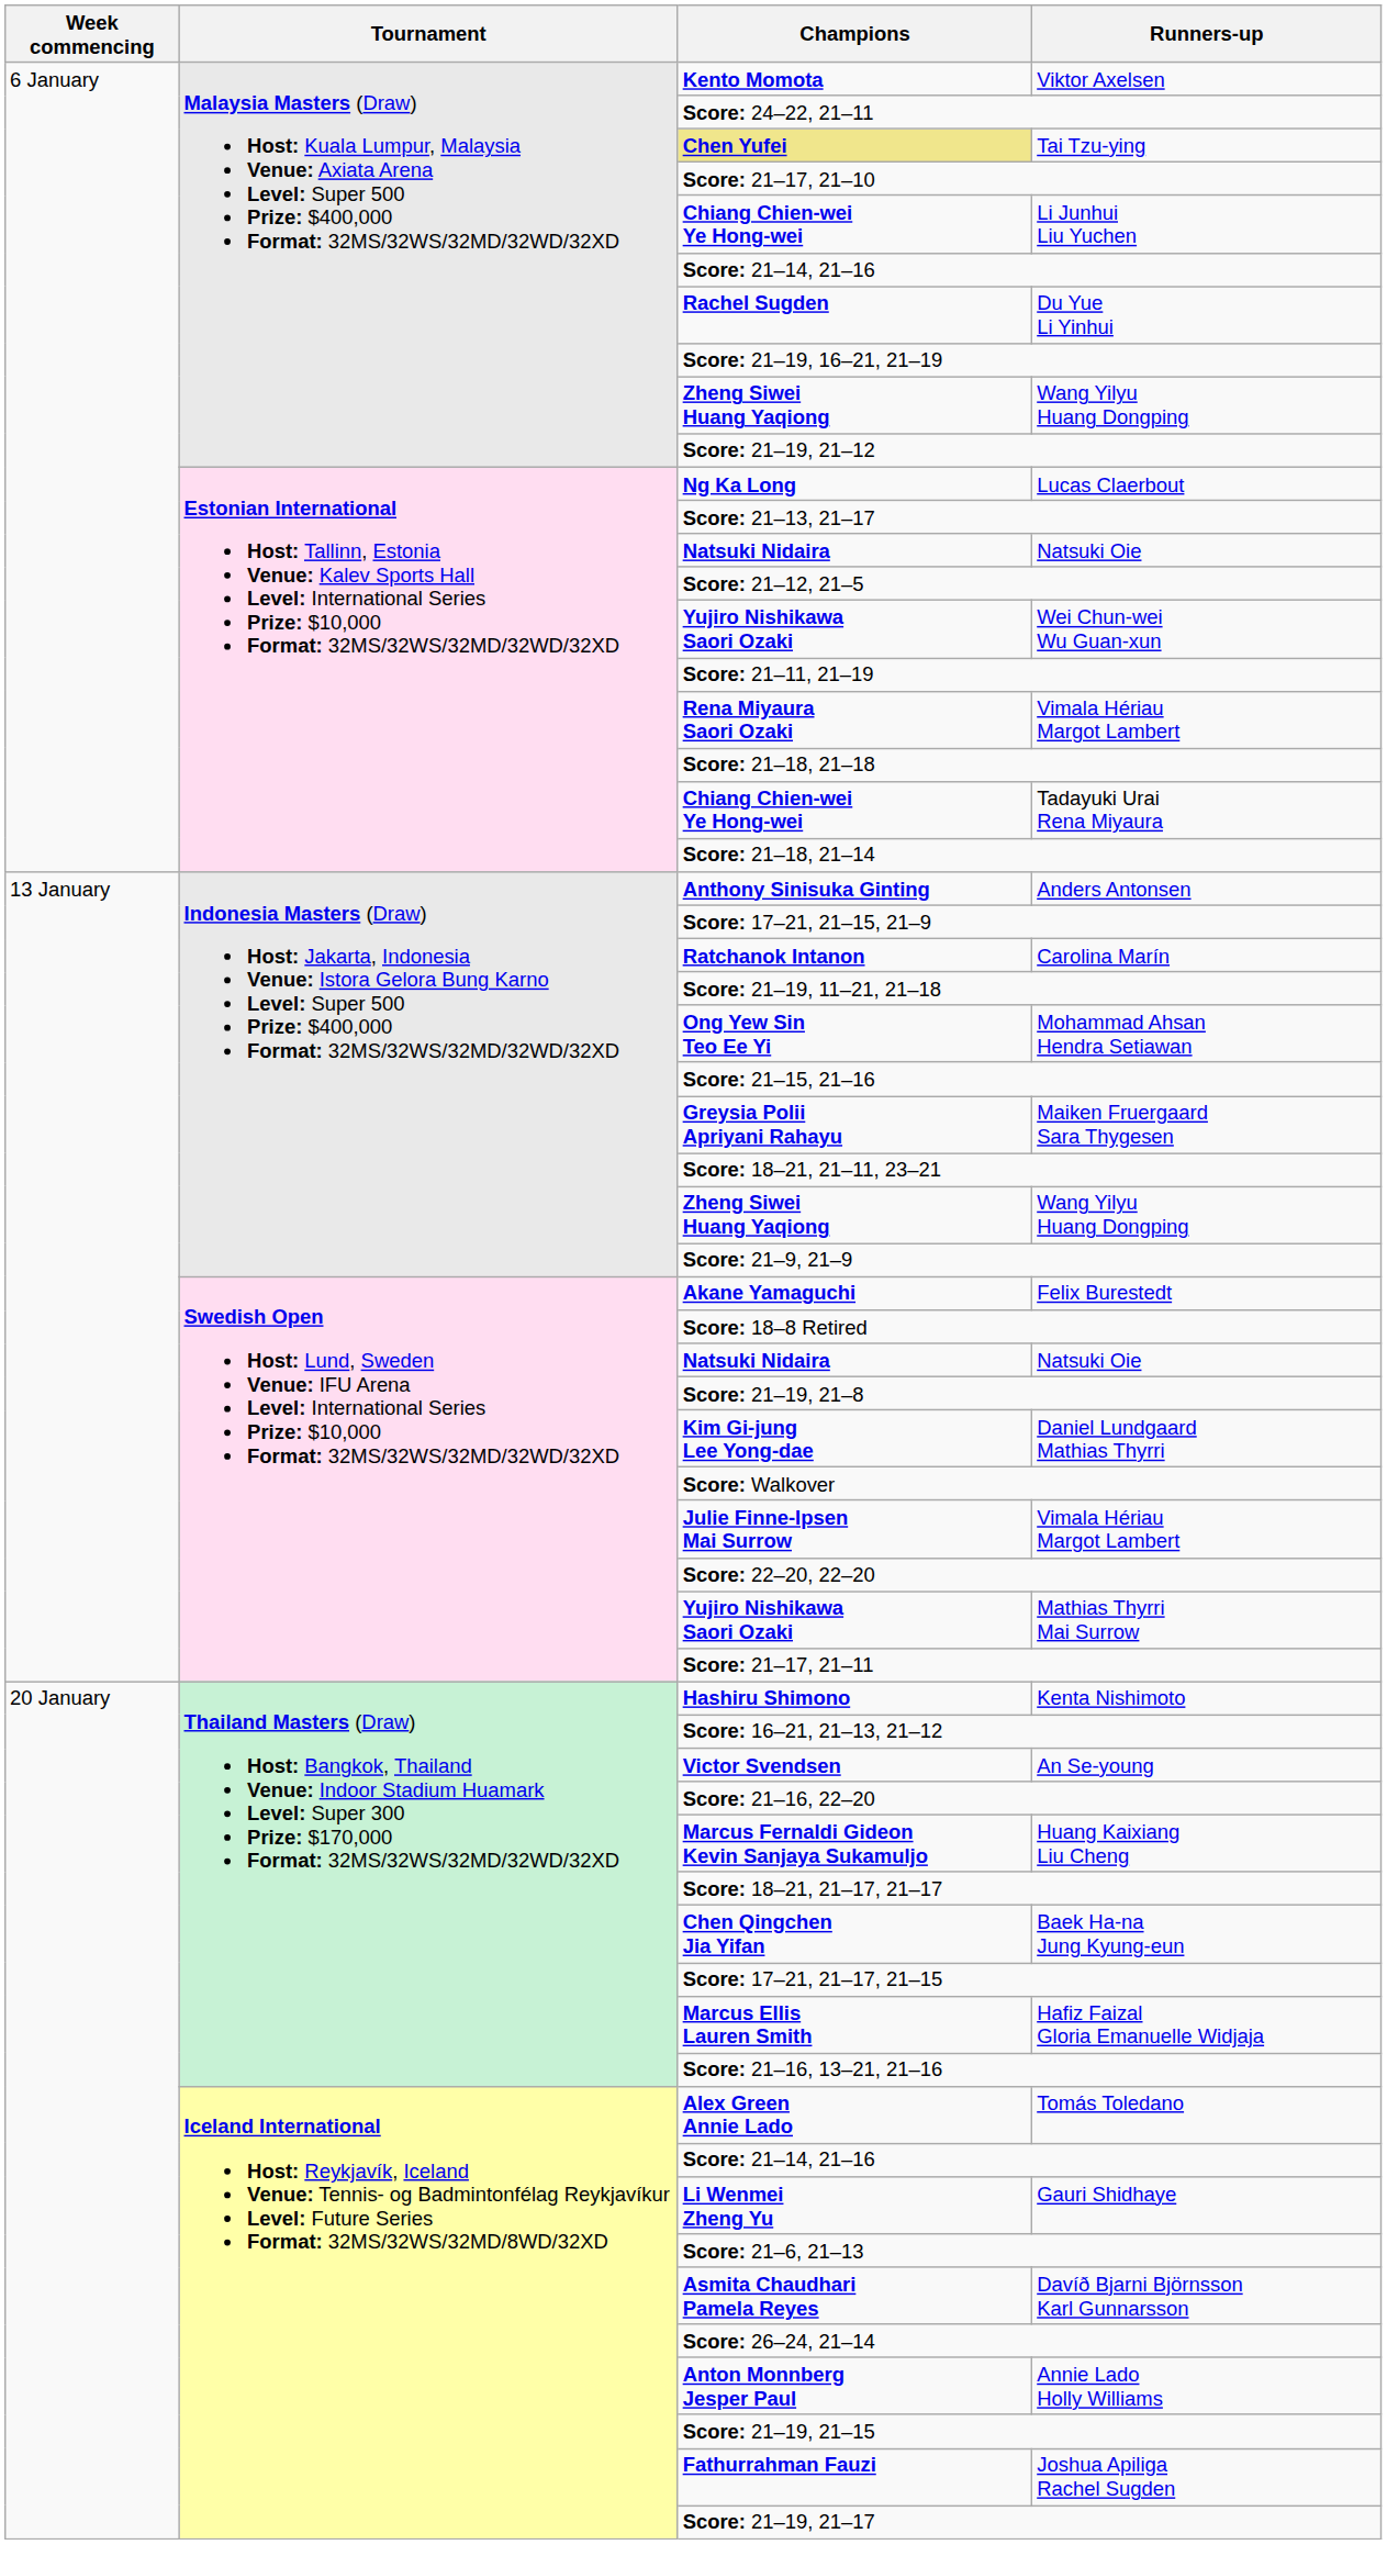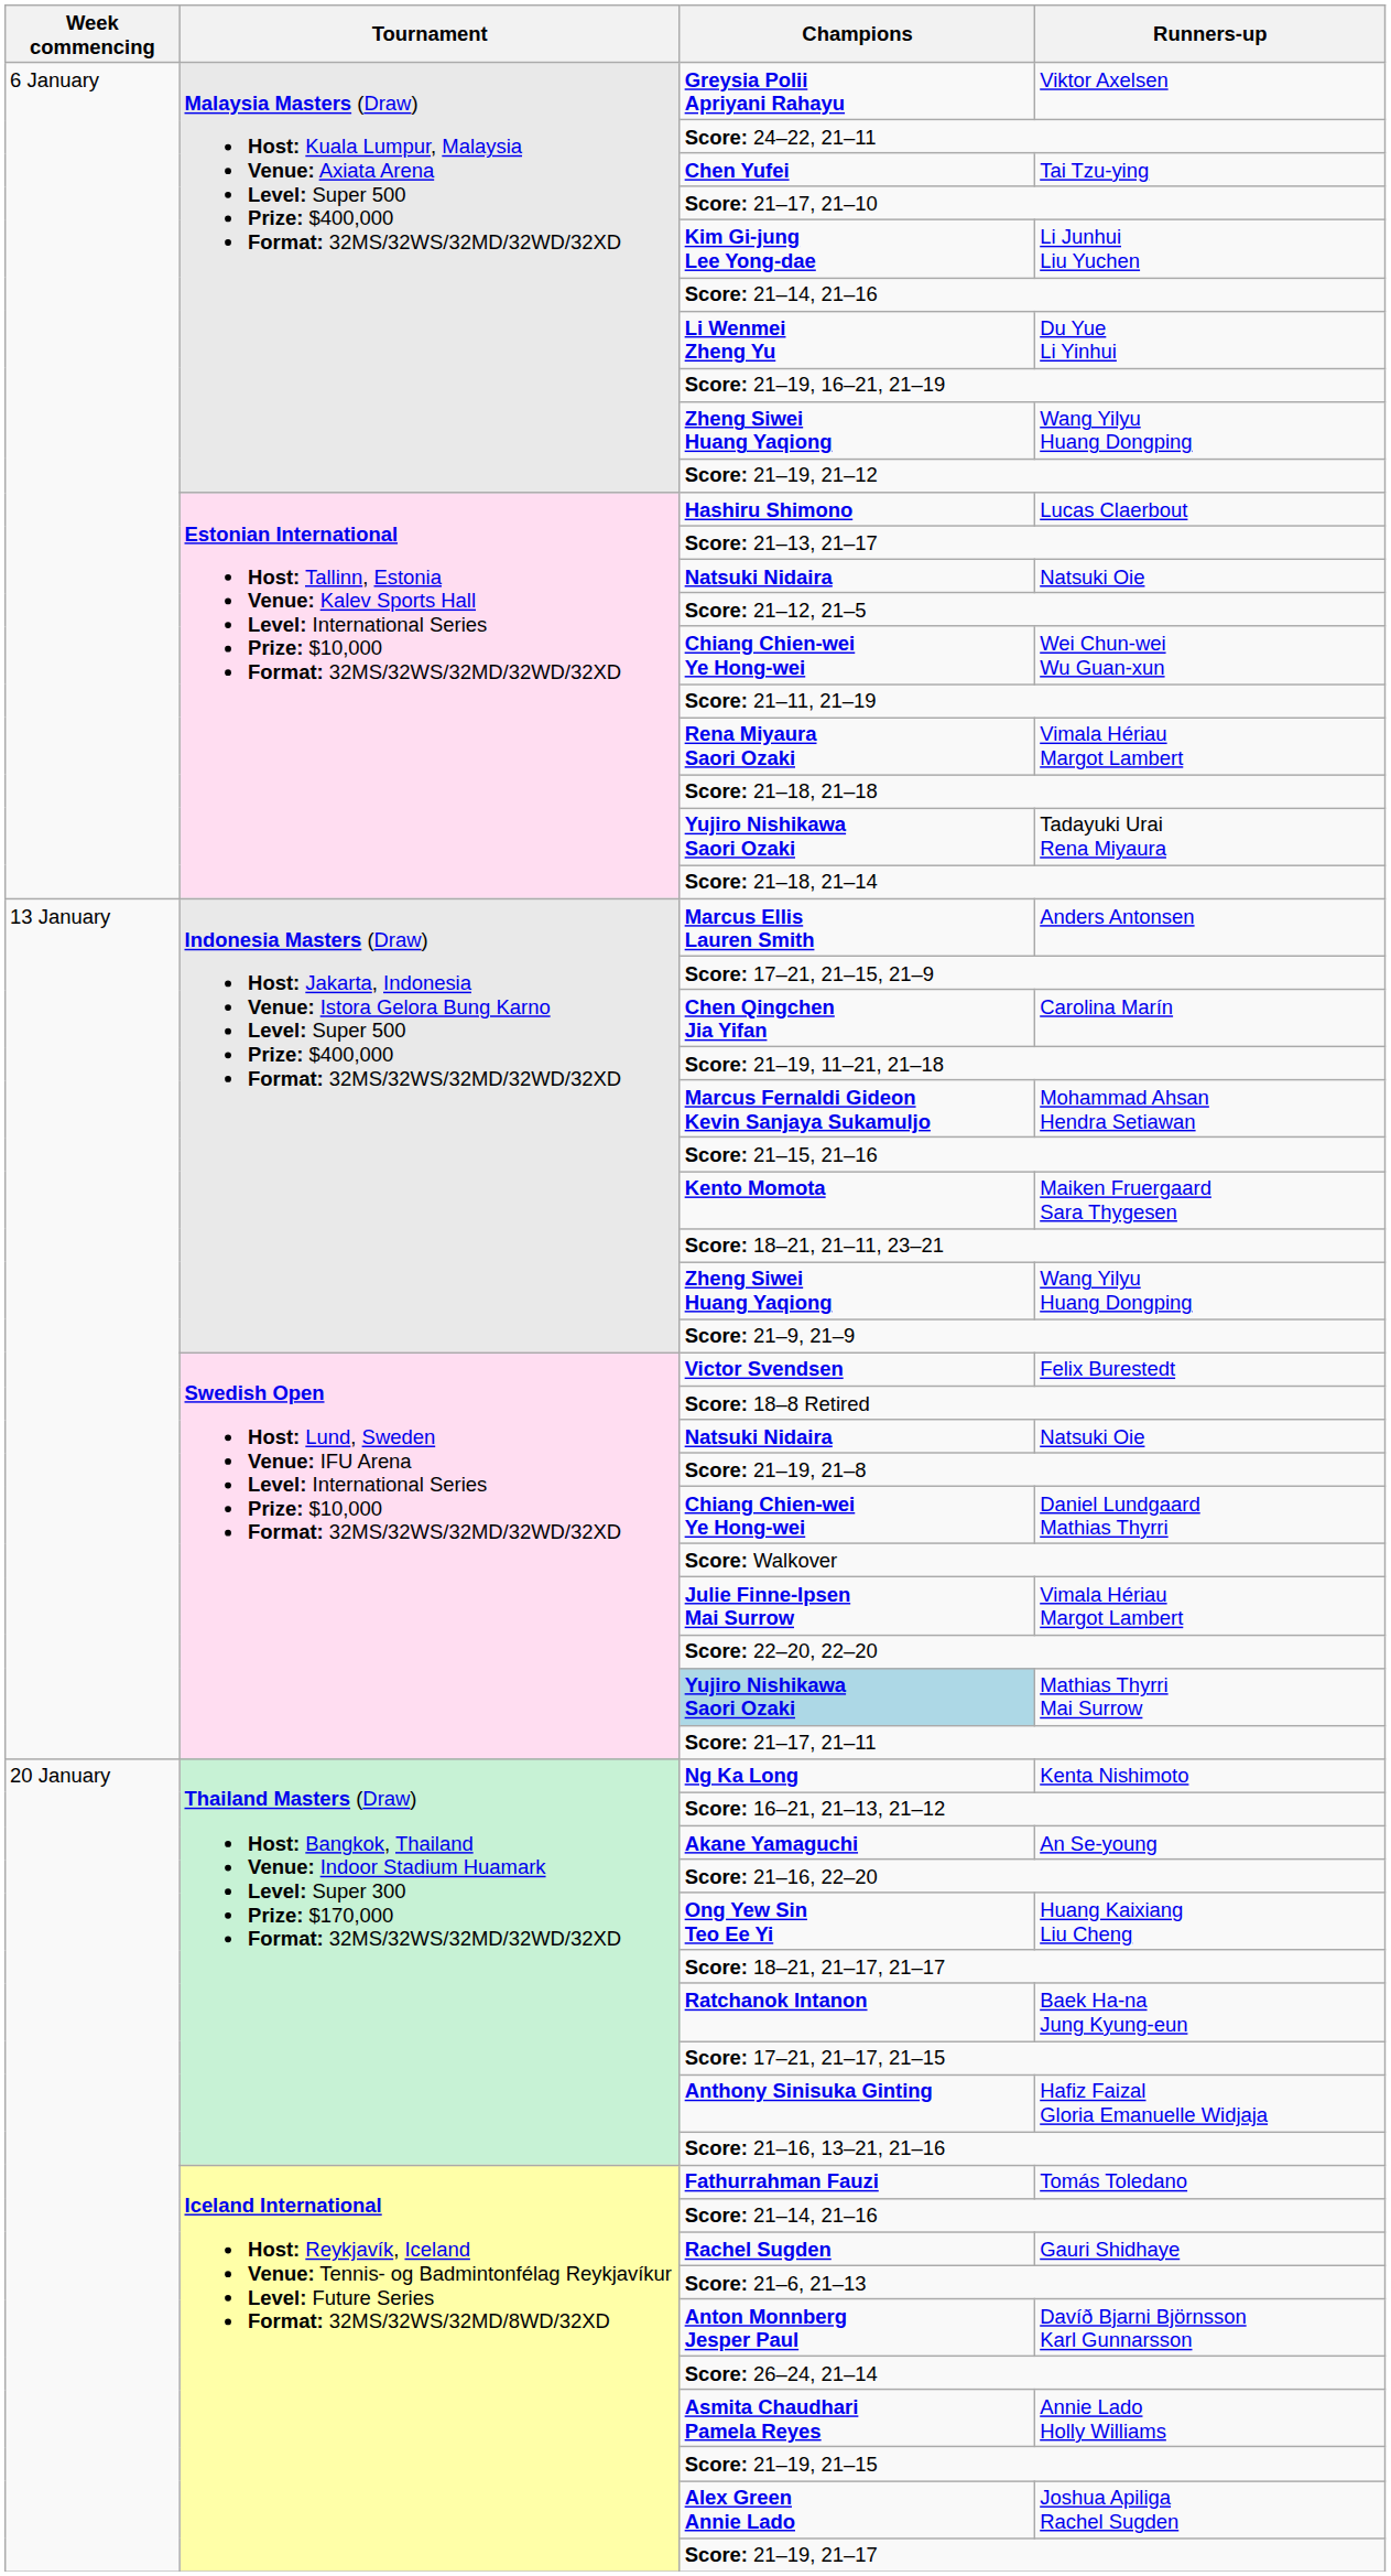Viktor Axelsen | Champions: Kento Momota -> Greysia Polii Apriyani Rahayu
Tai Tzu-ying | Champions: khaki background -> no background
Li Junhui Liu Yuchen | Champions: Chiang Chien-wei Ye Hong-wei -> Kim Gi-jung Lee Yong-dae
Du Yue Li Yinhui | Champions: Rachel Sugden -> Li Wenmei Zheng Yu
Lucas Claerbout | Champions: Ng Ka Long -> Hashiru Shimono
Wei Chun-wei Wu Guan-xun | Champions: Yujiro Nishikawa Saori Ozaki -> Chiang Chien-wei Ye Hong-wei
Tadayuki Urai Rena Miyaura | Champions: Chiang Chien-wei Ye Hong-wei -> Yujiro Nishikawa Saori Ozaki
Anders Antonsen | Champions: Anthony Sinisuka Ginting -> Marcus Ellis Lauren Smith
Carolina Marín | Champions: Ratchanok Intanon -> Chen Qingchen Jia Yifan
Mohammad Ahsan Hendra Setiawan | Champions: Ong Yew Sin Teo Ee Yi -> Marcus Fernaldi Gideon Kevin Sanjaya Sukamuljo
Maiken Fruergaard Sara Thygesen | Champions: Greysia Polii Apriyani Rahayu -> Kento Momota
Felix Burestedt | Champions: Akane Yamaguchi -> Victor Svendsen
Daniel Lundgaard Mathias Thyrri | Champions: Kim Gi-jung Lee Yong-dae -> Chiang Chien-wei Ye Hong-wei
Mathias Thyrri Mai Surrow | Champions: no background -> lightblue background
Kenta Nishimoto | Champions: Hashiru Shimono -> Ng Ka Long
An Se-young | Champions: Victor Svendsen -> Akane Yamaguchi
Huang Kaixiang Liu Cheng | Champions: Marcus Fernaldi Gideon Kevin Sanjaya Sukamuljo -> Ong Yew Sin Teo Ee Yi
Baek Ha-na Jung Kyung-eun | Champions: Chen Qingchen Jia Yifan -> Ratchanok Intanon
Hafiz Faizal Gloria Emanuelle Widjaja | Champions: Marcus Ellis Lauren Smith -> Anthony Sinisuka Ginting
Tomás Toledano | Champions: Alex Green Annie Lado -> Fathurrahman Fauzi
Gauri Shidhaye | Champions: Li Wenmei Zheng Yu -> Rachel Sugden
Davíð Bjarni Björnsson Karl Gunnarsson | Champions: Asmita Chaudhari Pamela Reyes -> Anton Monnberg Jesper Paul
Annie Lado Holly Williams | Champions: Anton Monnberg Jesper Paul -> Asmita Chaudhari Pamela Reyes
Joshua Apiliga Rachel Sugden | Champions: Fathurrahman Fauzi -> Alex Green Annie Lado
